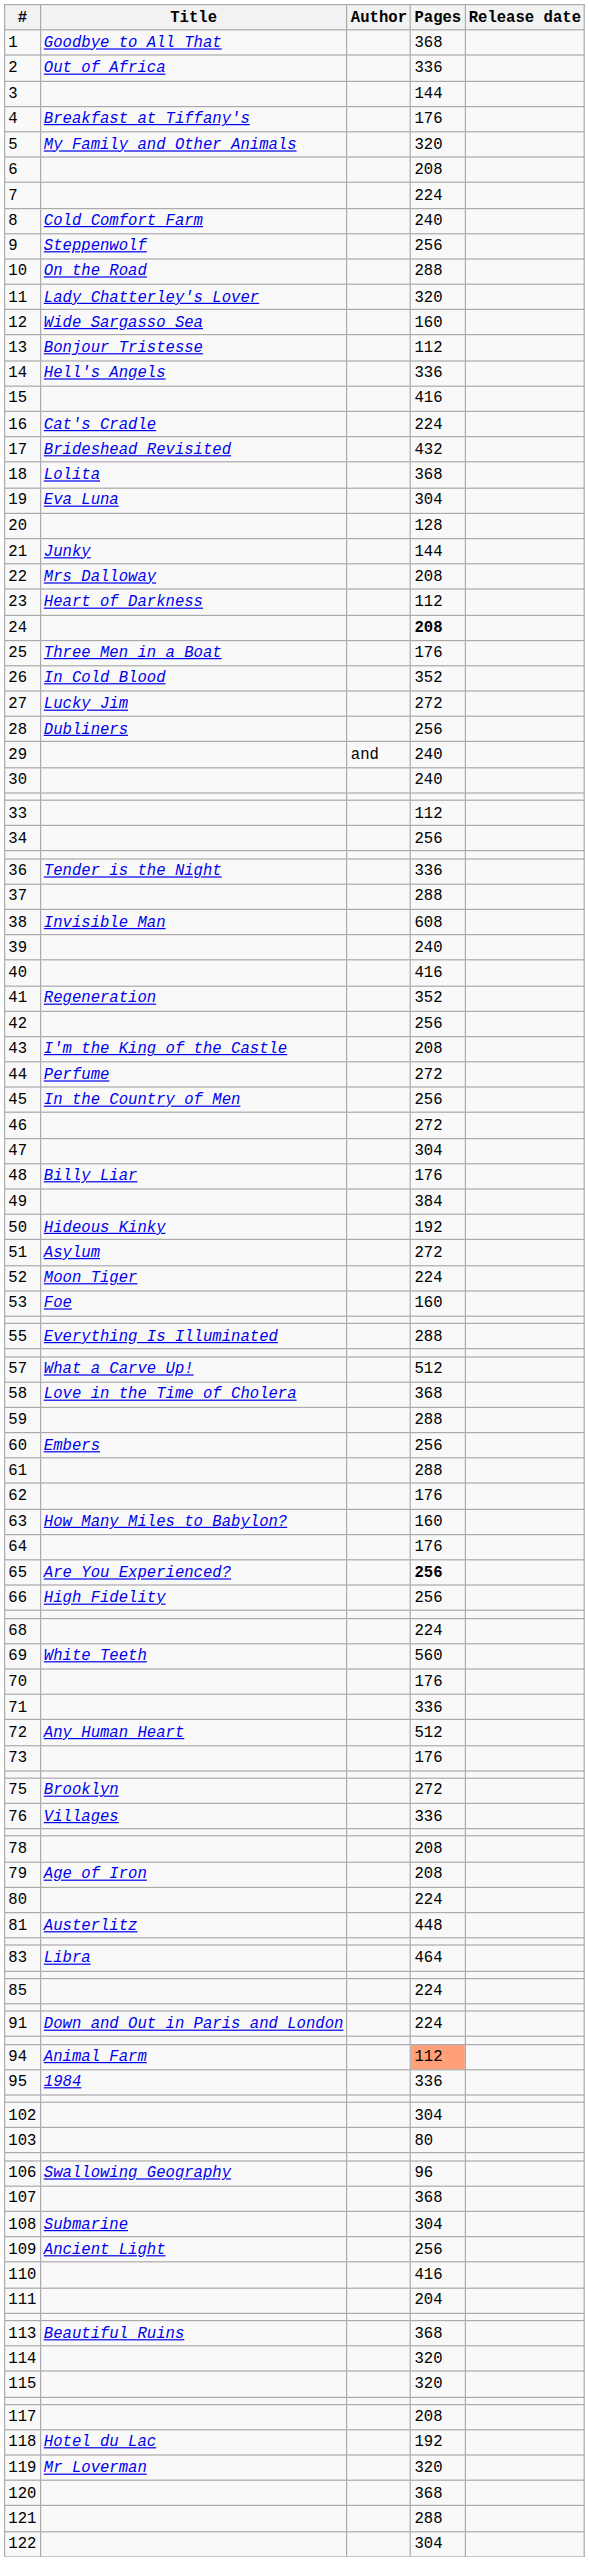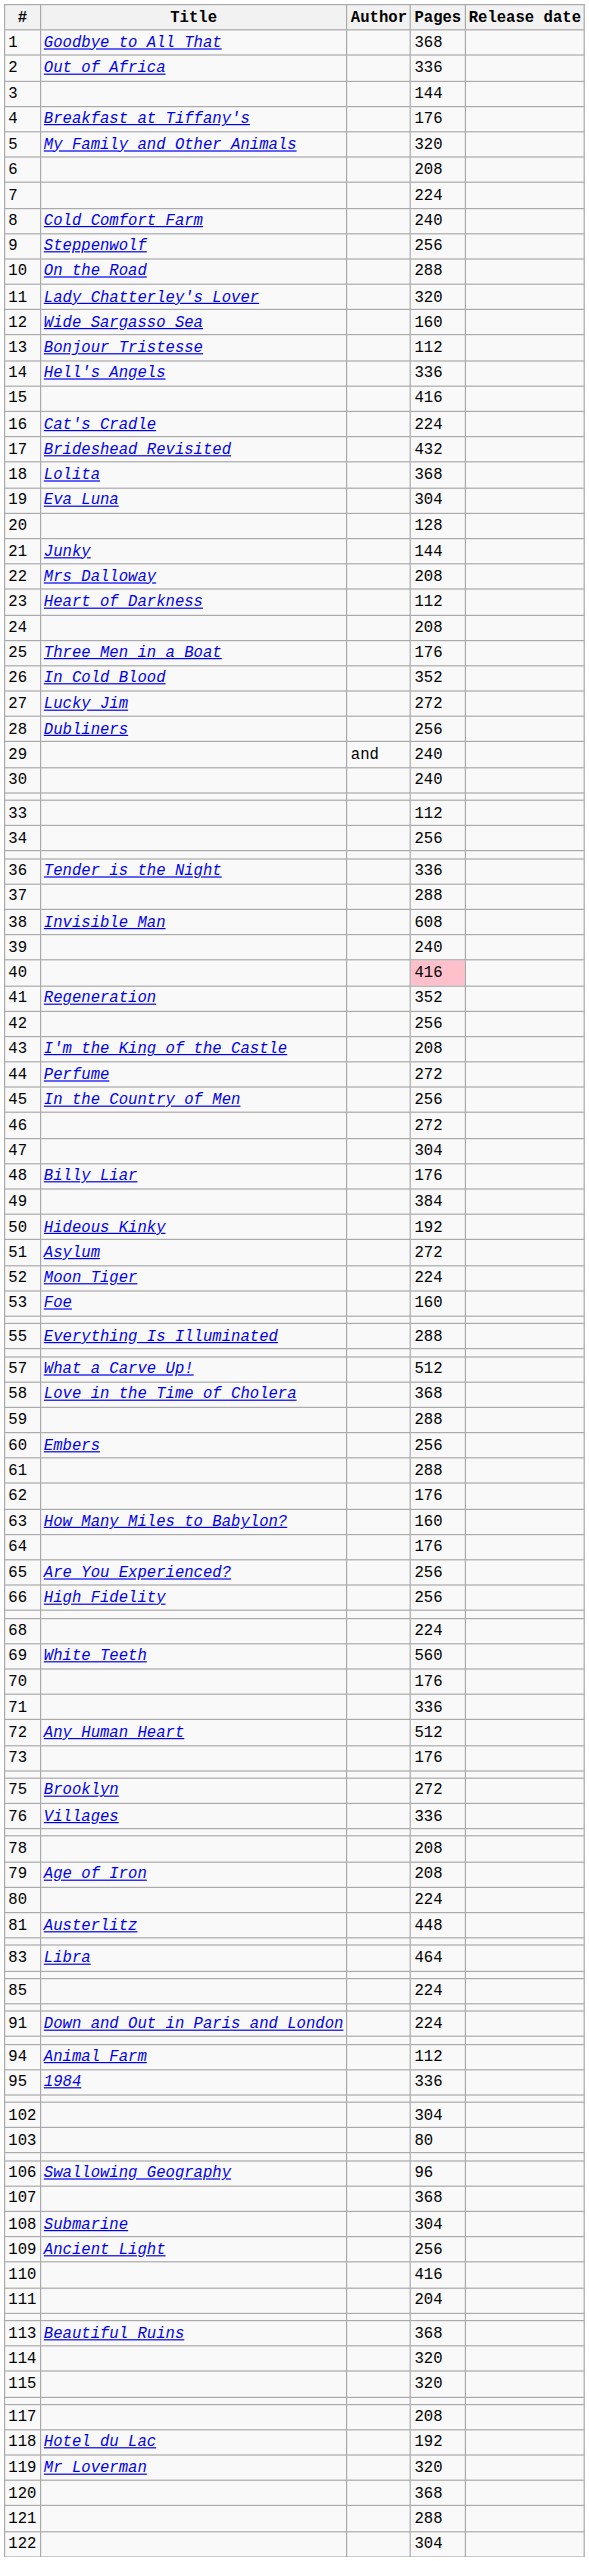24 | Pages: bold -> normal
40 | Pages: no background -> pink background
65 | Pages: bold -> normal
94 | Pages: lightsalmon background -> no background
